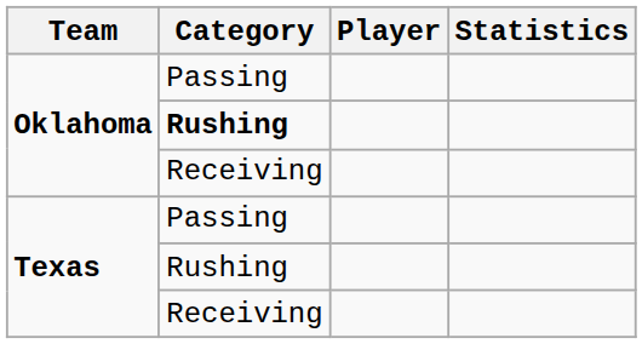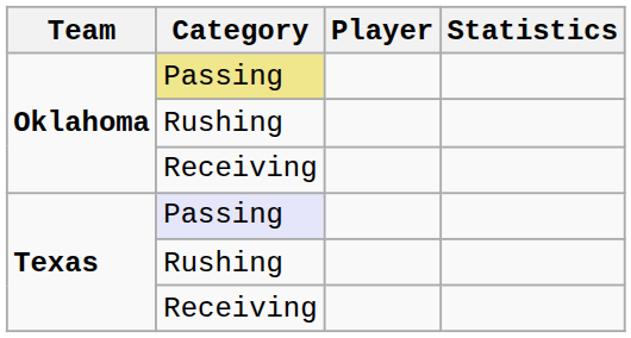Oklahoma / Passing | Category: no background -> khaki background
Oklahoma / Rushing | Category: bold -> normal
Texas / Passing | Category: no background -> lavender background
